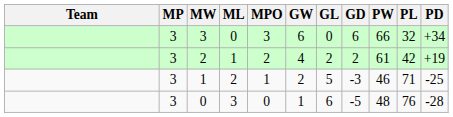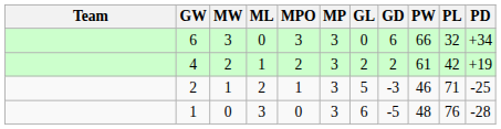columns swapped: MP <-> GW
